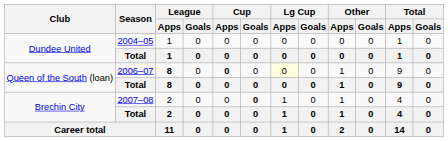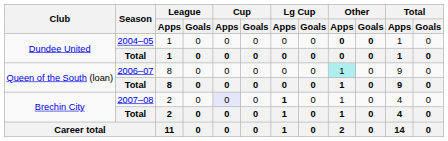Dundee United / 2004–05 | Other / Apps: normal -> bold
Dundee United / 2004–05 | Other / Goals: normal -> bold
Queen of the South (loan) / 2006–07 | League / Apps: bold -> normal
Queen of the South (loan) / 2006–07 | Cup / Apps: bold -> normal
Queen of the South (loan) / 2006–07 | Lg Cup / Apps: lightyellow background -> no background
Queen of the South (loan) / 2006–07 | Other / Apps: no background -> paleturquoise background
Brechin City / 2007–08 | Cup / Apps: no background -> lavender background
Brechin City / 2007–08 | Cup / Goals: bold -> normal
Brechin City / 2007–08 | Lg Cup / Apps: normal -> bold
